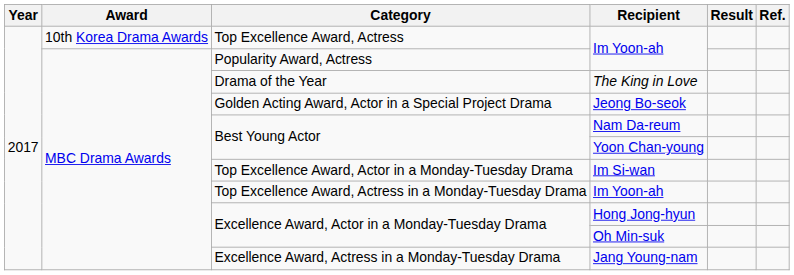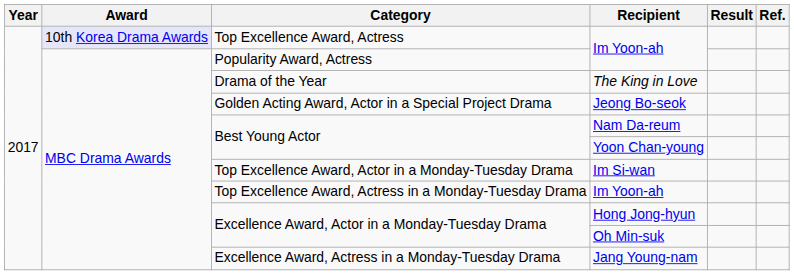Top Excellence Award, Actress | Award: no background -> lavender background
